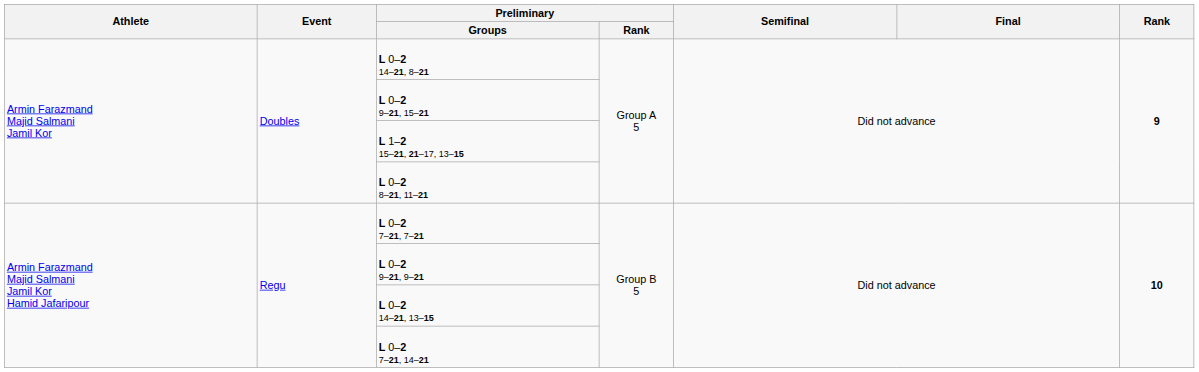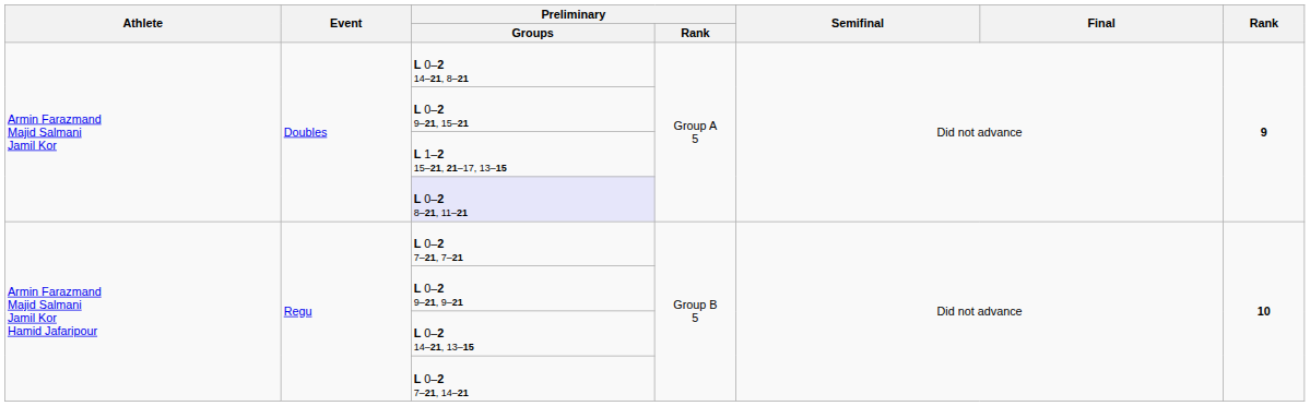L 0–2 8–21, 11–21 | Preliminary / Groups: no background -> lavender background
